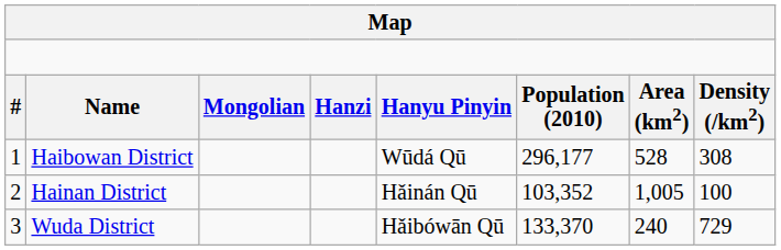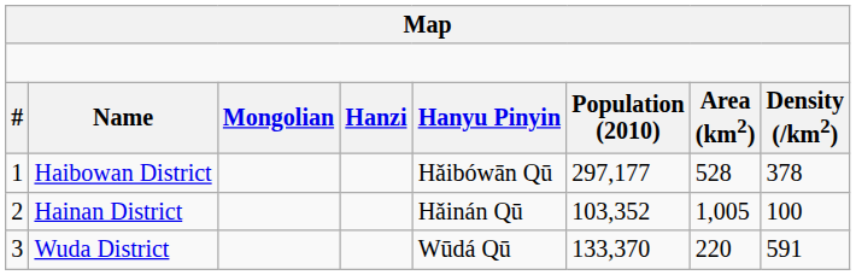Haibowan District | column 5: Wūdá Qū -> Hǎibówān Qū
Haibowan District | column 6: 296,177 -> 297,177
Haibowan District | column 8: 308 -> 378
Wuda District | column 5: Hǎibówān Qū -> Wūdá Qū
Wuda District | column 7: 240 -> 220
Wuda District | column 8: 729 -> 591
